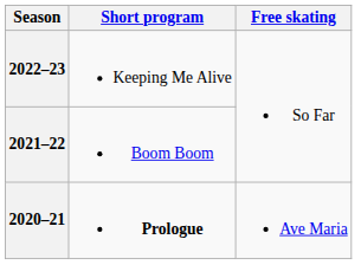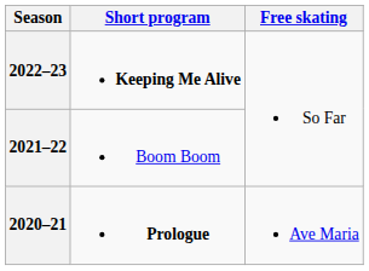2022–23 | Short program: normal -> bold
